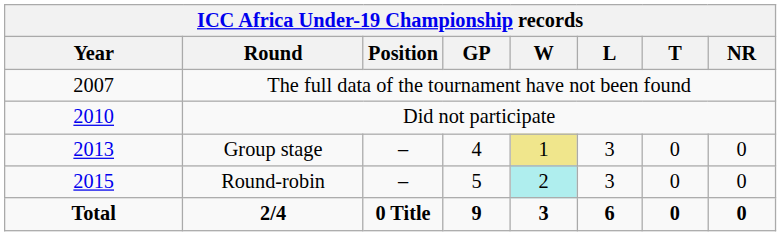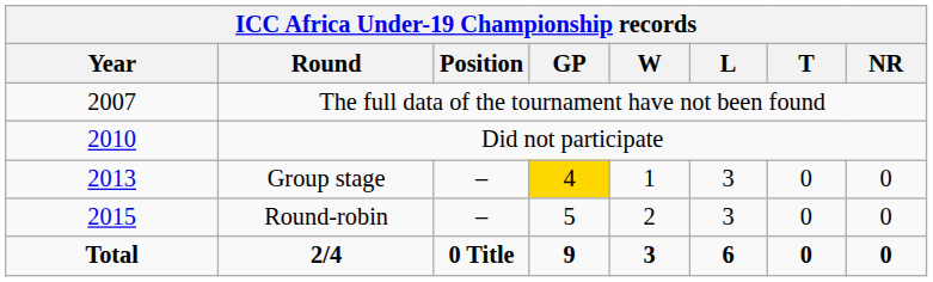Group stage | GP: no background -> gold background
Group stage | W: khaki background -> no background
Round-robin | W: paleturquoise background -> no background
